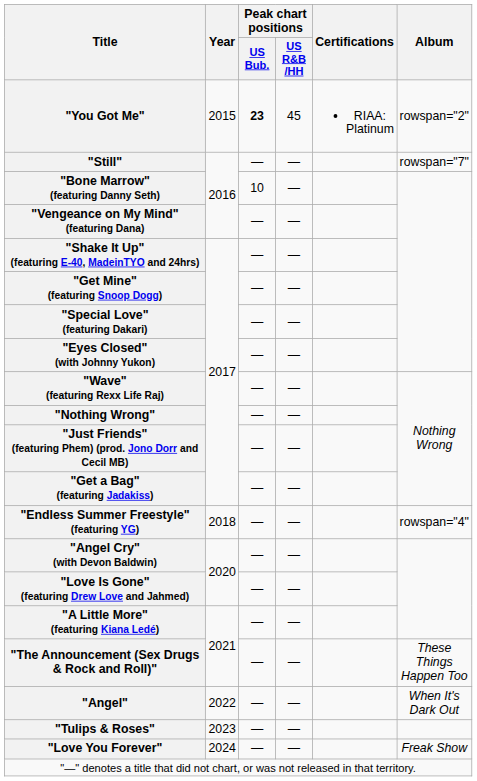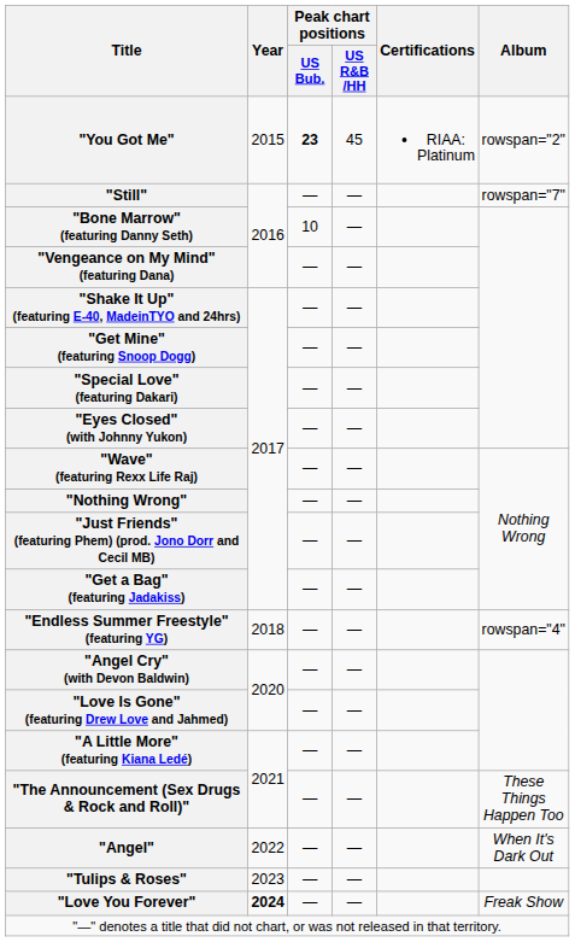"Love You Forever" | Year: normal -> bold
